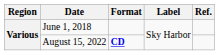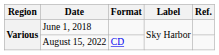August 15, 2022 | Format: bold -> normal
